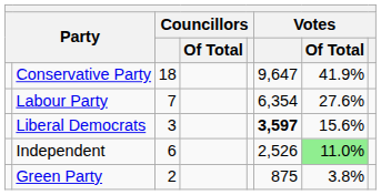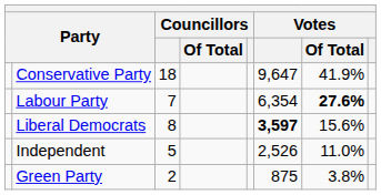Labour Party | Votes / Of Total: normal -> bold
Liberal Democrats | column 3: 3 -> 8
Independent | column 3: 6 -> 5
Independent | Votes / Of Total: lightgreen background -> no background
